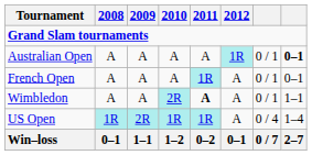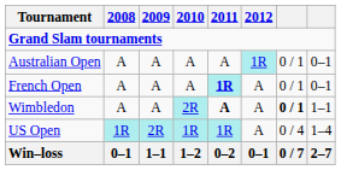Australian Open | column 8: bold -> normal
French Open | 2011: normal -> bold
Wimbledon | column 7: normal -> bold
